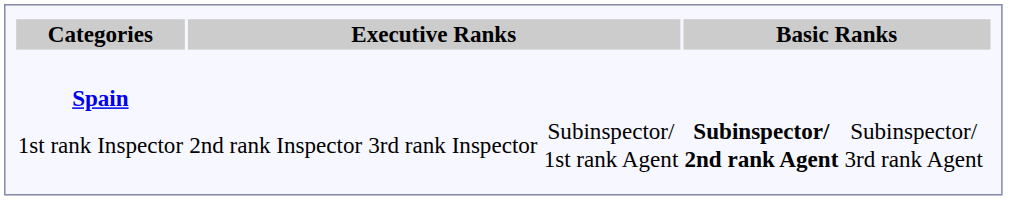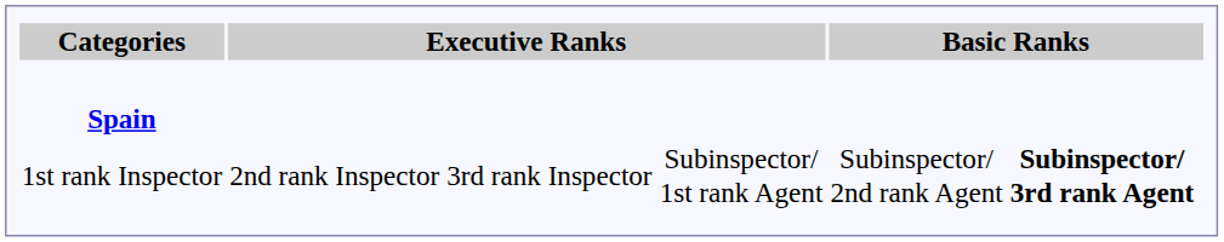1st rank Inspector | column 5: bold -> normal
1st rank Inspector | column 6: normal -> bold
